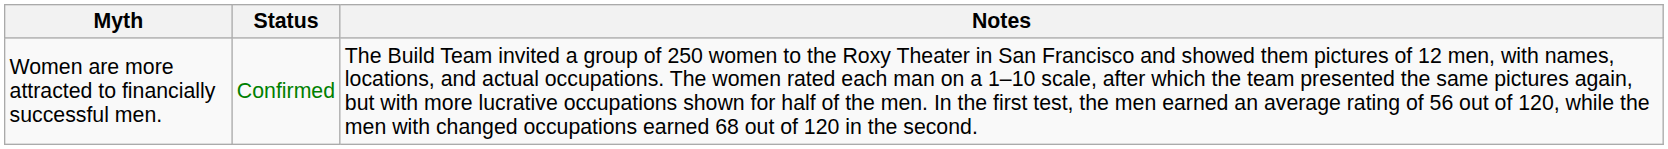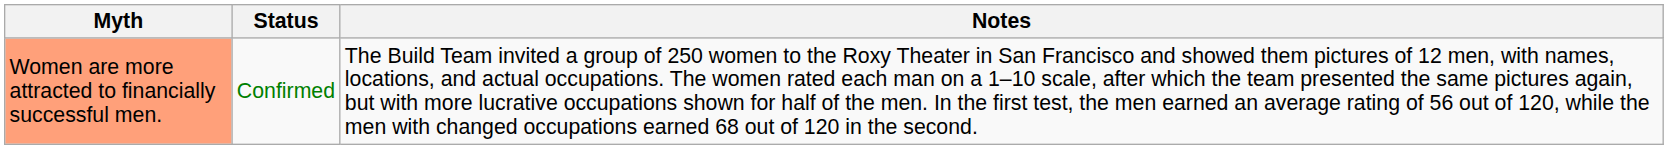row 2 | Myth: no background -> lightsalmon background
